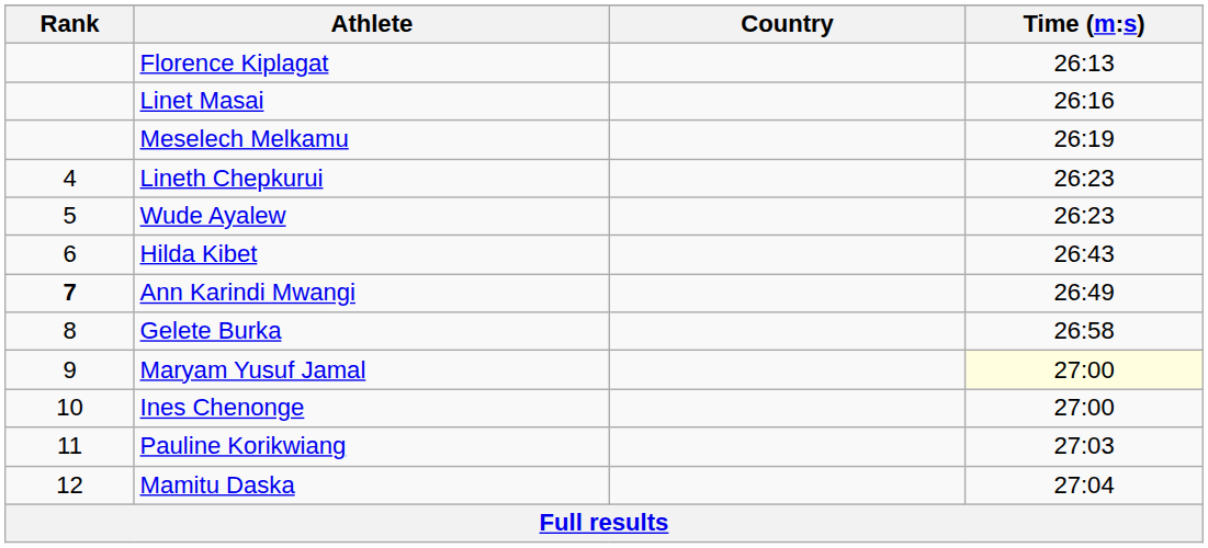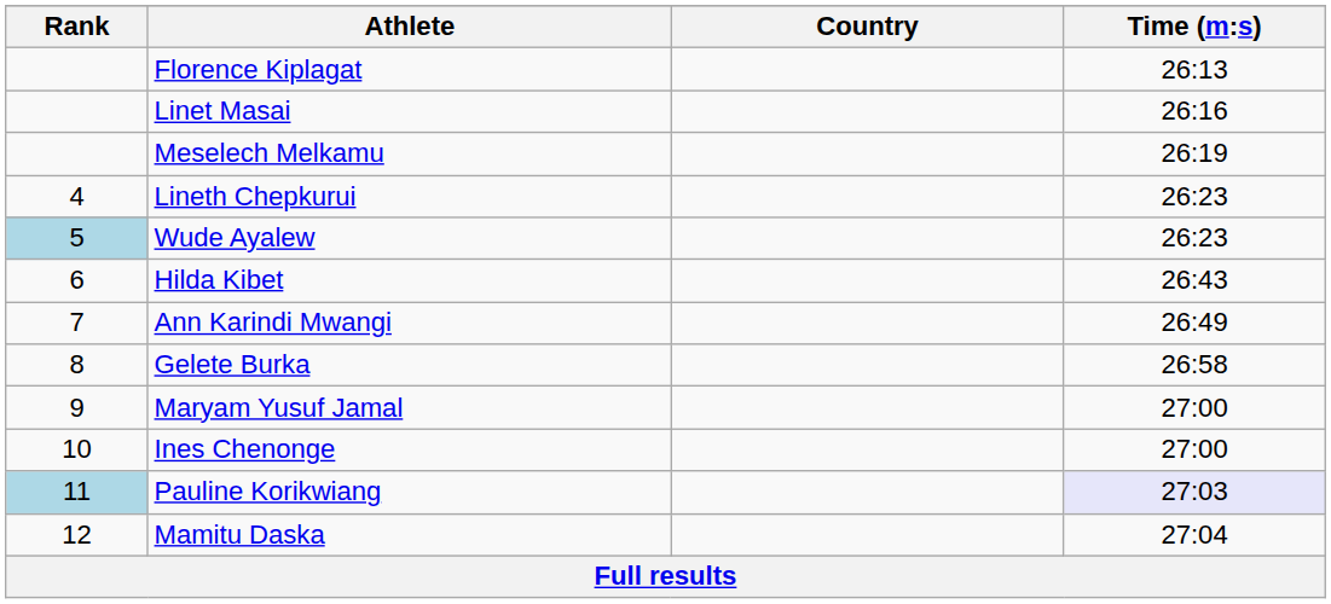Wude Ayalew | Rank: no background -> lightblue background
Ann Karindi Mwangi | Rank: bold -> normal
Maryam Yusuf Jamal | Time (m:s): lightyellow background -> no background
Pauline Korikwiang | Rank: no background -> lightblue background
Pauline Korikwiang | Time (m:s): no background -> lavender background
